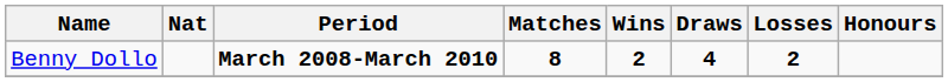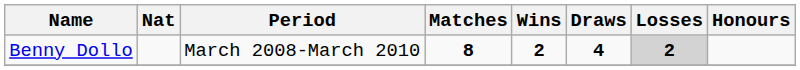Benny Dollo | Period: bold -> normal
Benny Dollo | Losses: no background -> lightgrey background
